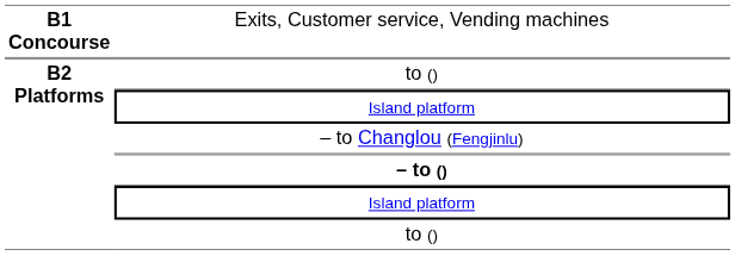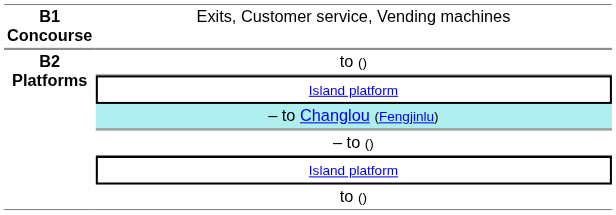– to Changlou (Fengjinlu) | column 2: no background -> paleturquoise background
– to () | column 2: bold -> normal
